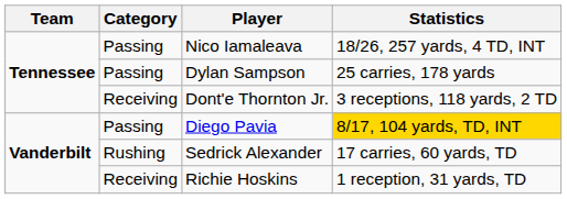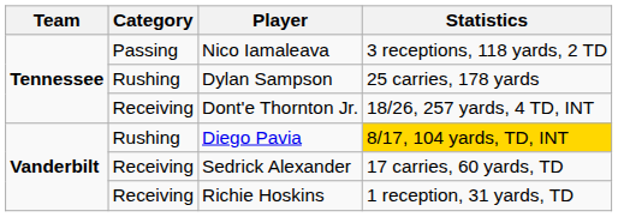Nico Iamaleava | Statistics: 18/26, 257 yards, 4 TD, INT -> 3 receptions, 118 yards, 2 TD
Dylan Sampson | Category: Passing -> Rushing
Dont'e Thornton Jr. | Statistics: 3 receptions, 118 yards, 2 TD -> 18/26, 257 yards, 4 TD, INT
Diego Pavia | Category: Passing -> Rushing
Sedrick Alexander | Category: Rushing -> Receiving
